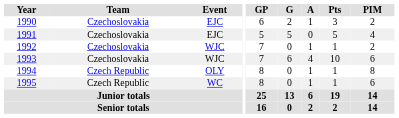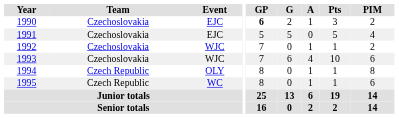1990 | GP: normal -> bold
